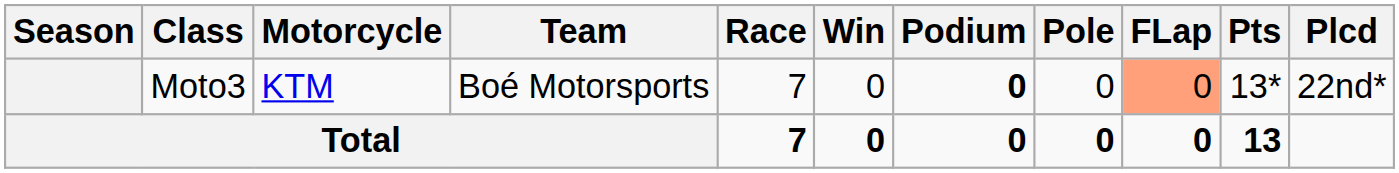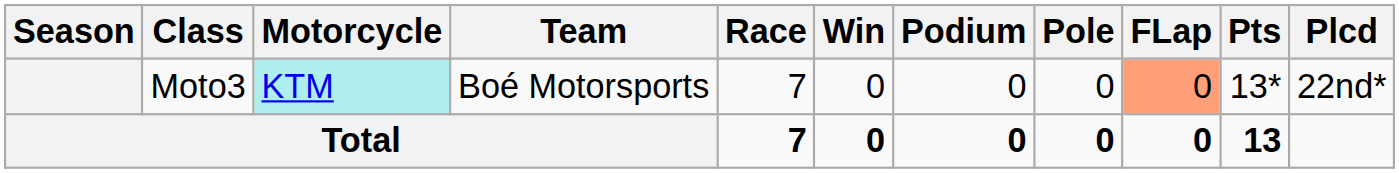row 2 | Motorcycle: no background -> paleturquoise background
row 2 | Podium: bold -> normal
